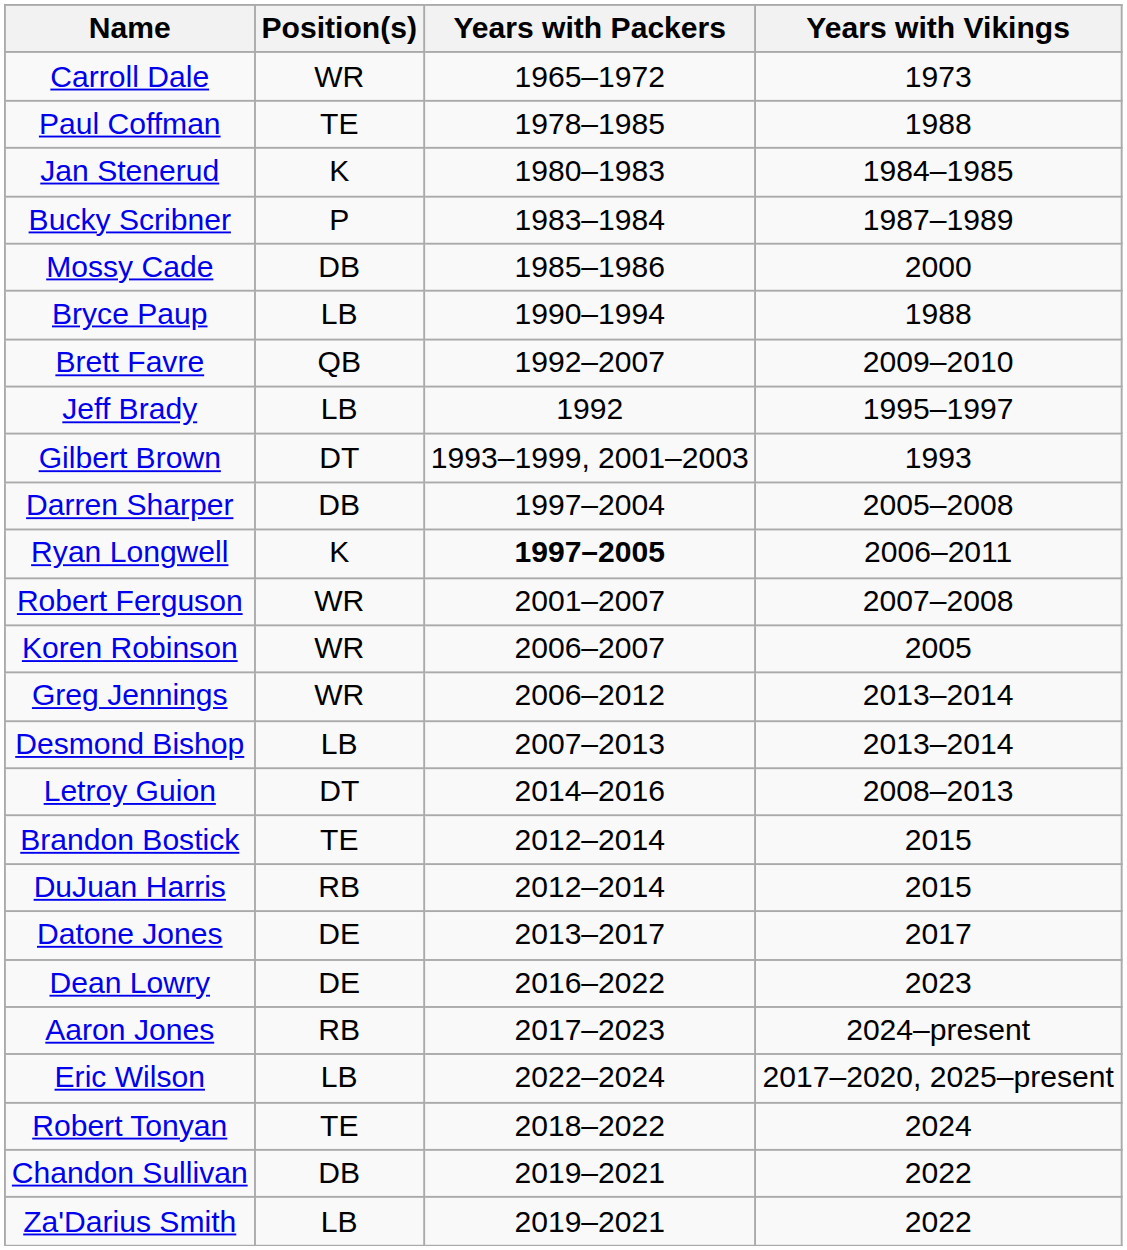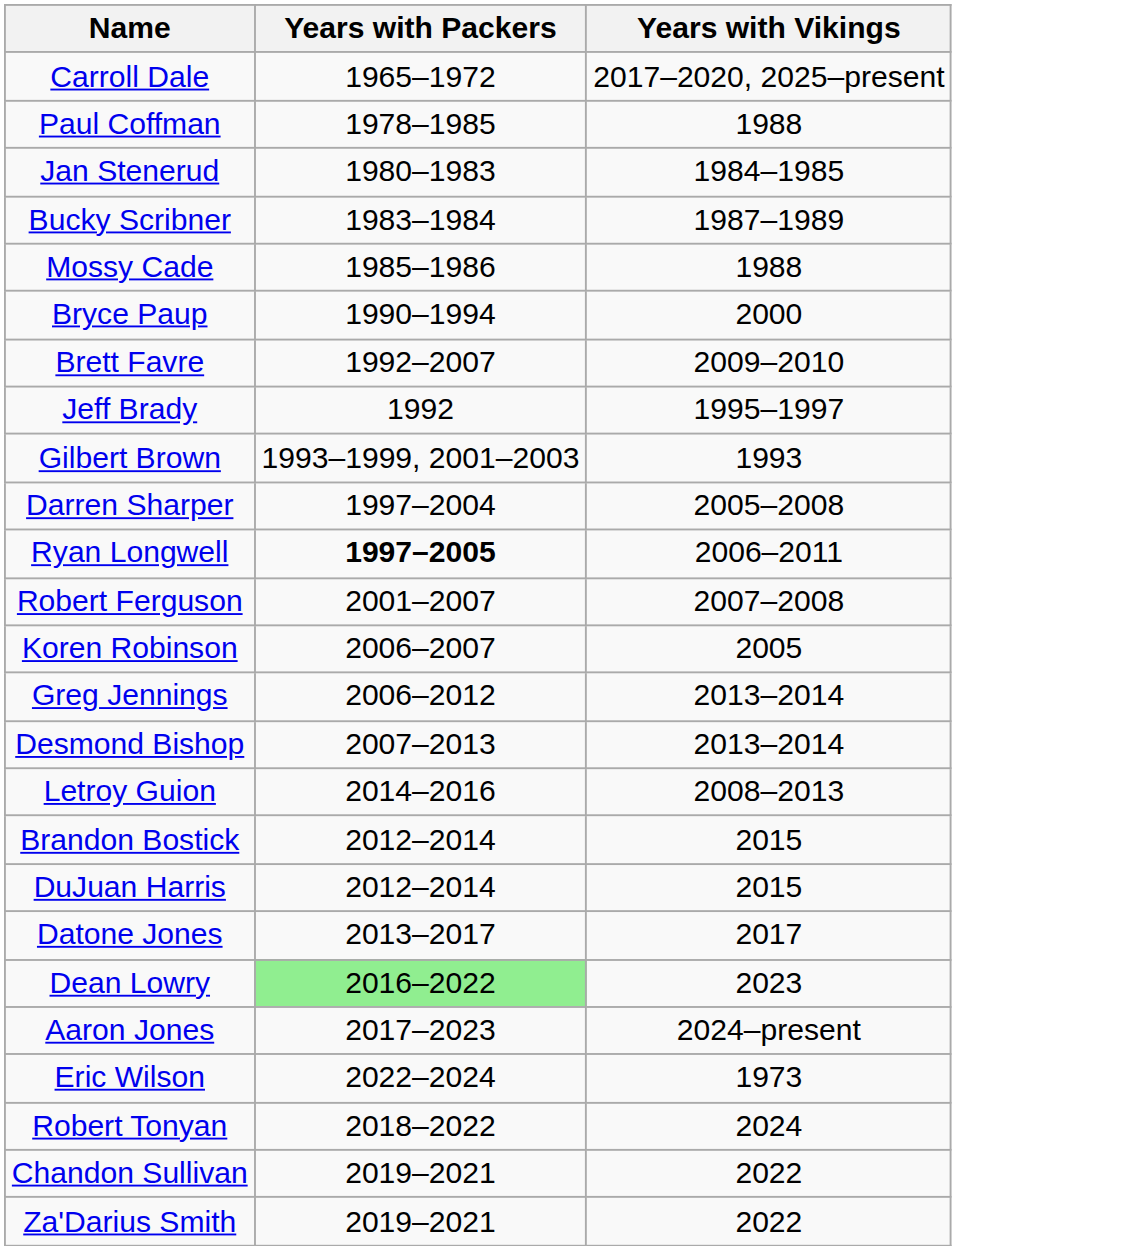- column: Position(s) | WR | TE | K | P | DB | LB | QB | LB | DT | DB | K | WR | WR | WR | LB | DT | TE | RB | DE | DE | RB | LB | TE | DB | LB
Carroll Dale | Years with Vikings: 1973 -> 2017–2020, 2025–present
Mossy Cade | Years with Vikings: 2000 -> 1988
Bryce Paup | Years with Vikings: 1988 -> 2000
Dean Lowry | Years with Packers: no background -> lightgreen background
Eric Wilson | Years with Vikings: 2017–2020, 2025–present -> 1973
